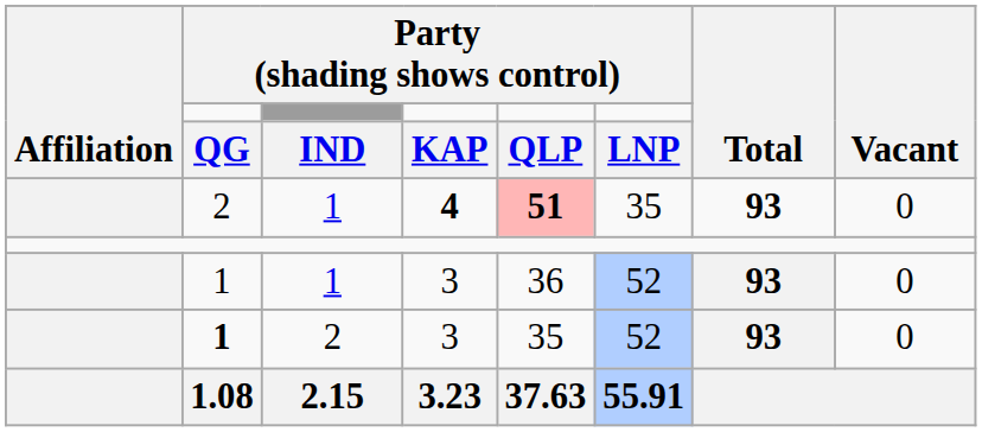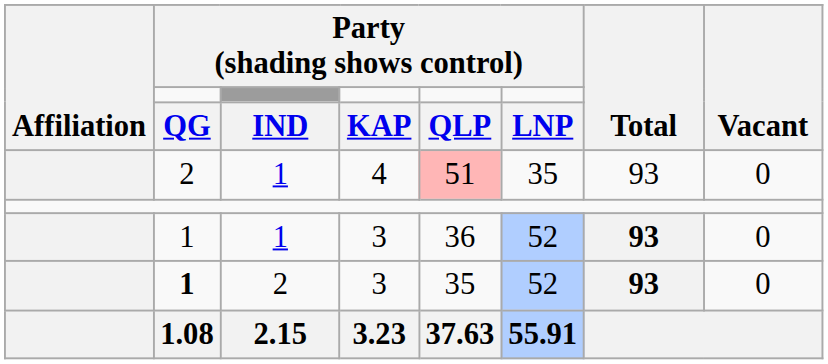row 4 | column 4: bold -> normal
row 4 | column 5: bold -> normal
row 4 | Total: bold -> normal
